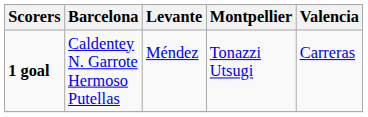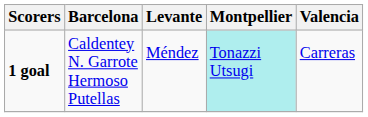1 goal | Montpellier: no background -> paleturquoise background
